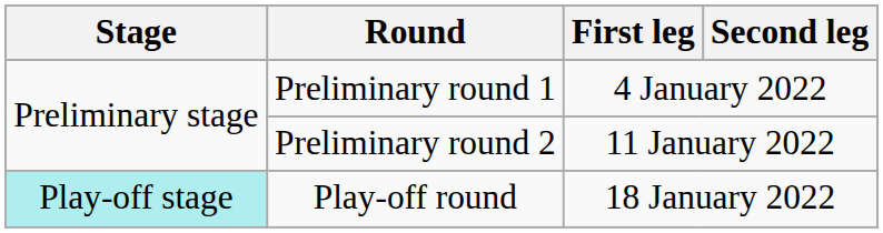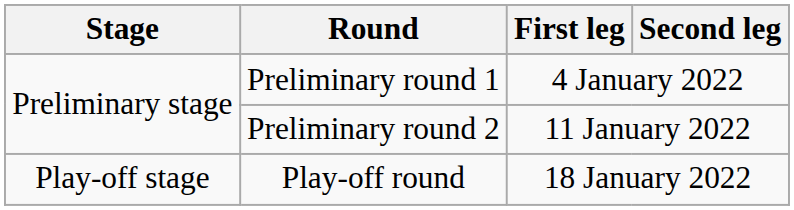Play-off round | Stage: paleturquoise background -> no background
